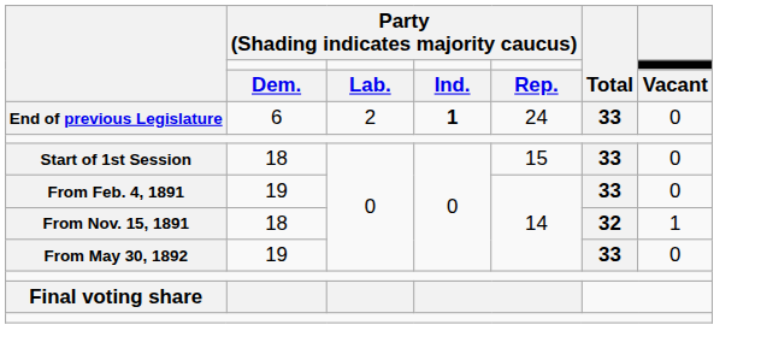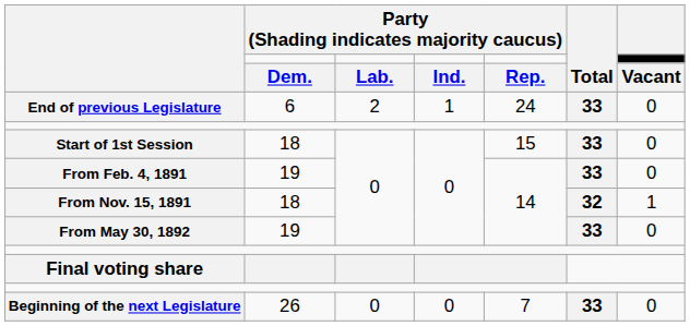End of previous Legislature | column 4: bold -> normal
+ row: Beginning of the next Legislature | 26 | 0 | 0 | 7 | 33 | 0
